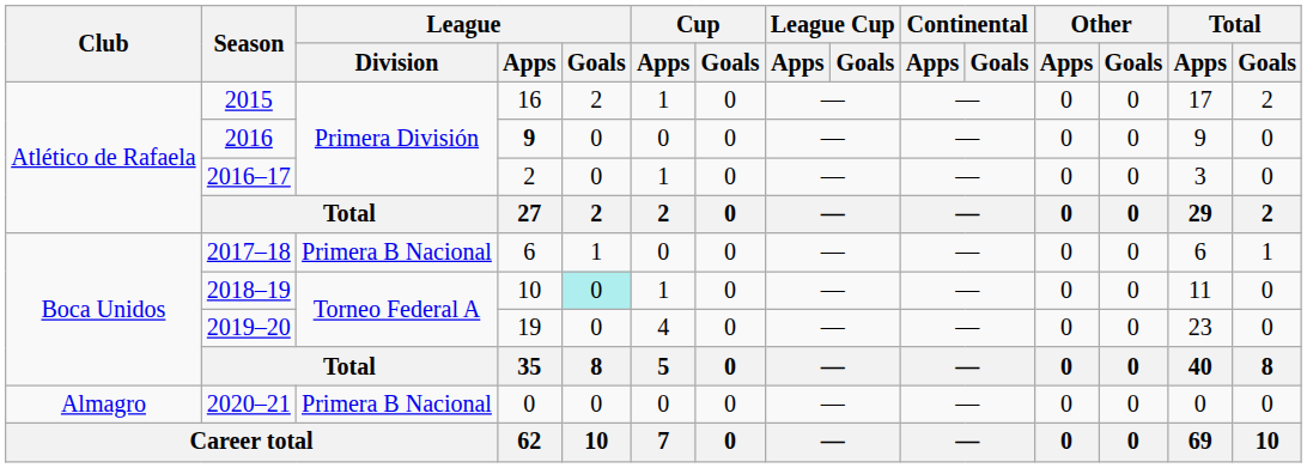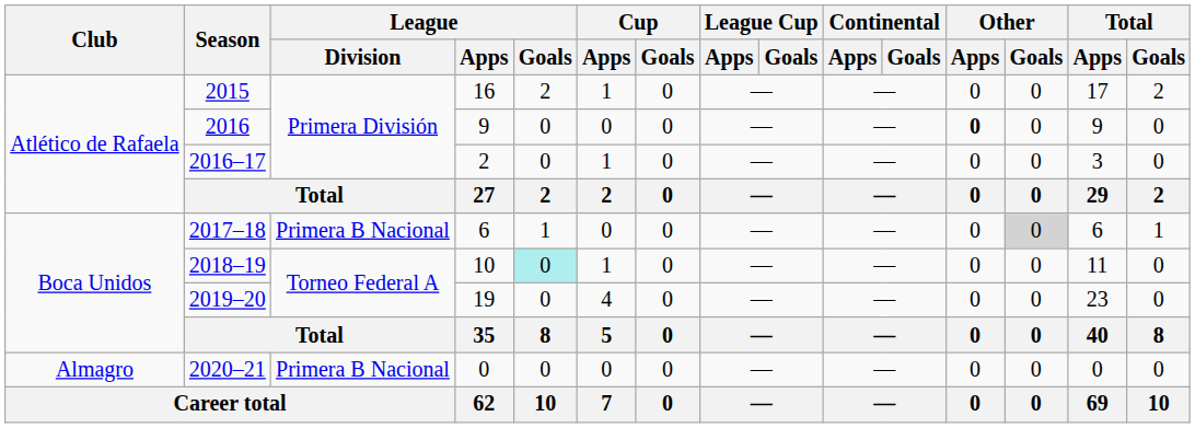2016 | League / Apps: bold -> normal
2016 | Other / Apps: normal -> bold
2017–18 | Other / Goals: no background -> lightgrey background
